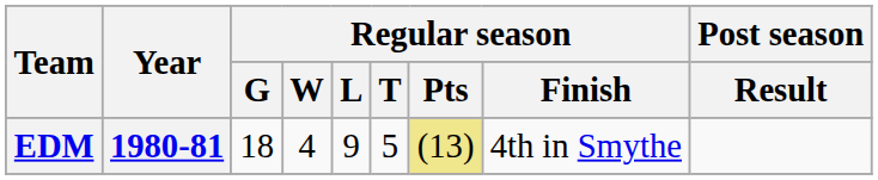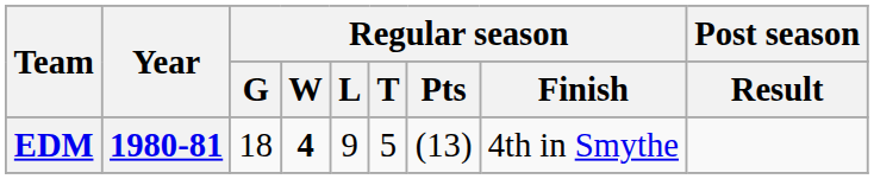EDM | Regular season / W: normal -> bold
EDM | Regular season / Pts: khaki background -> no background
